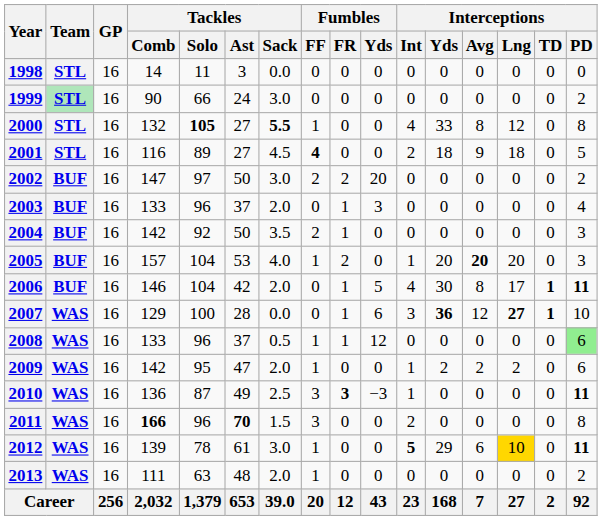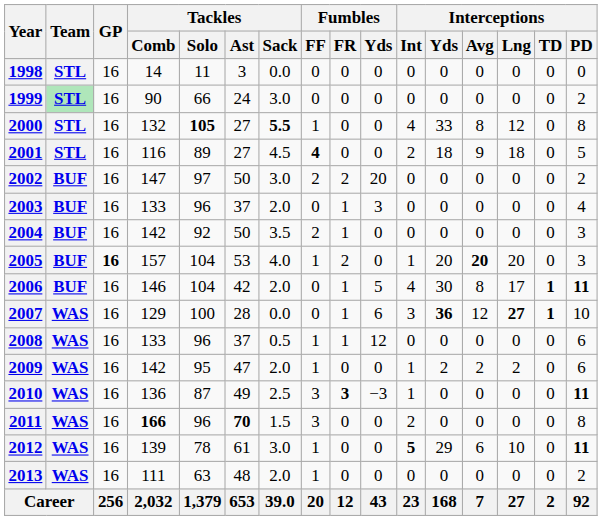2005 | GP: normal -> bold
2008 | Interceptions / PD: lightgreen background -> no background
2012 | Interceptions / Lng: gold background -> no background
